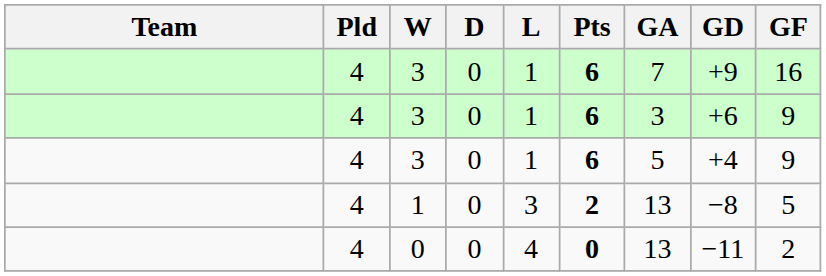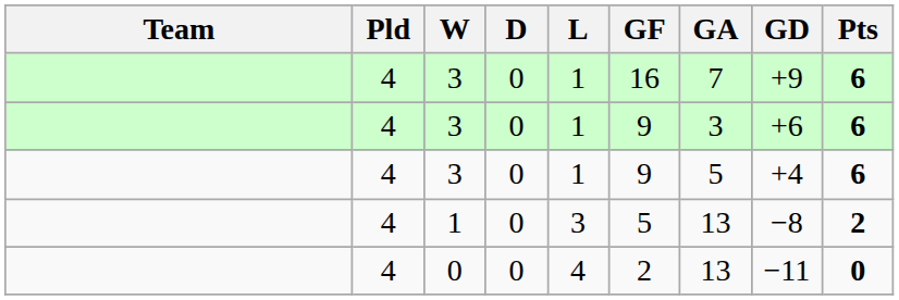columns swapped: GF <-> Pts
